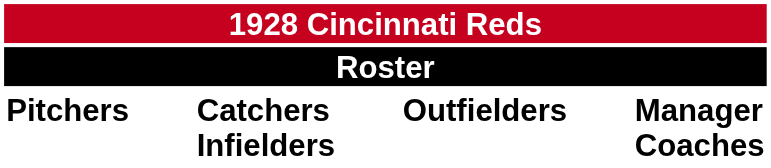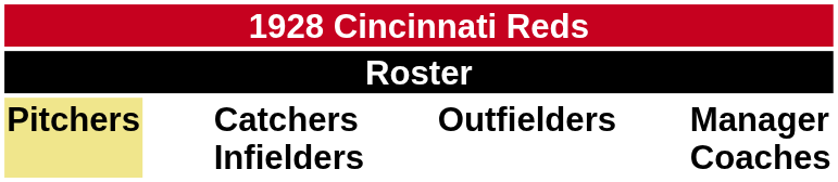Pitchers | column 1: no background -> khaki background
